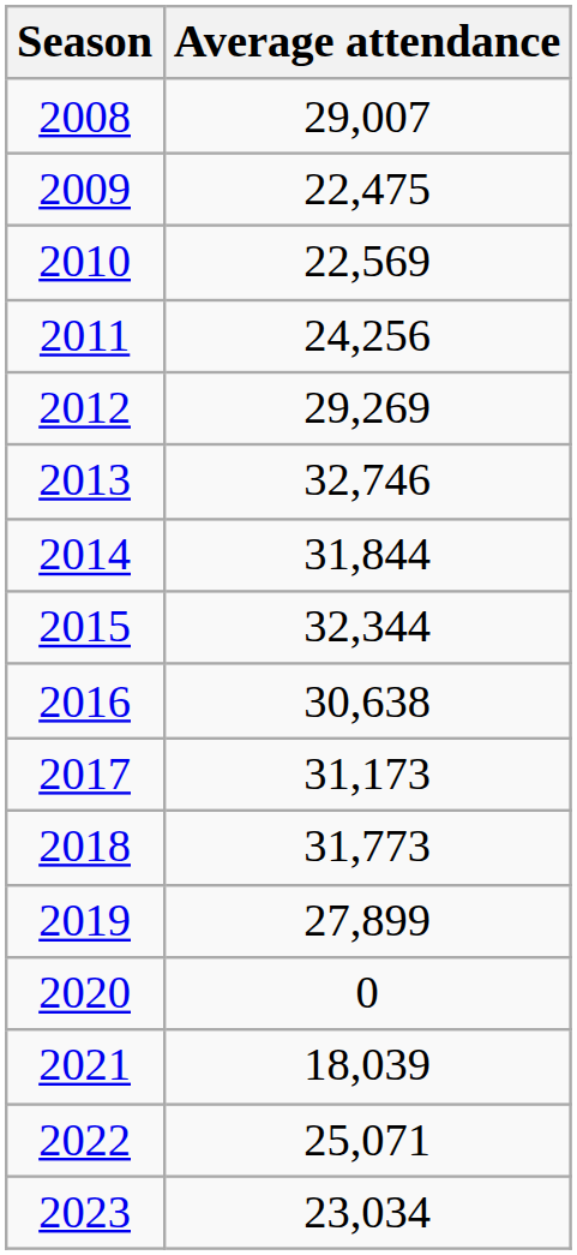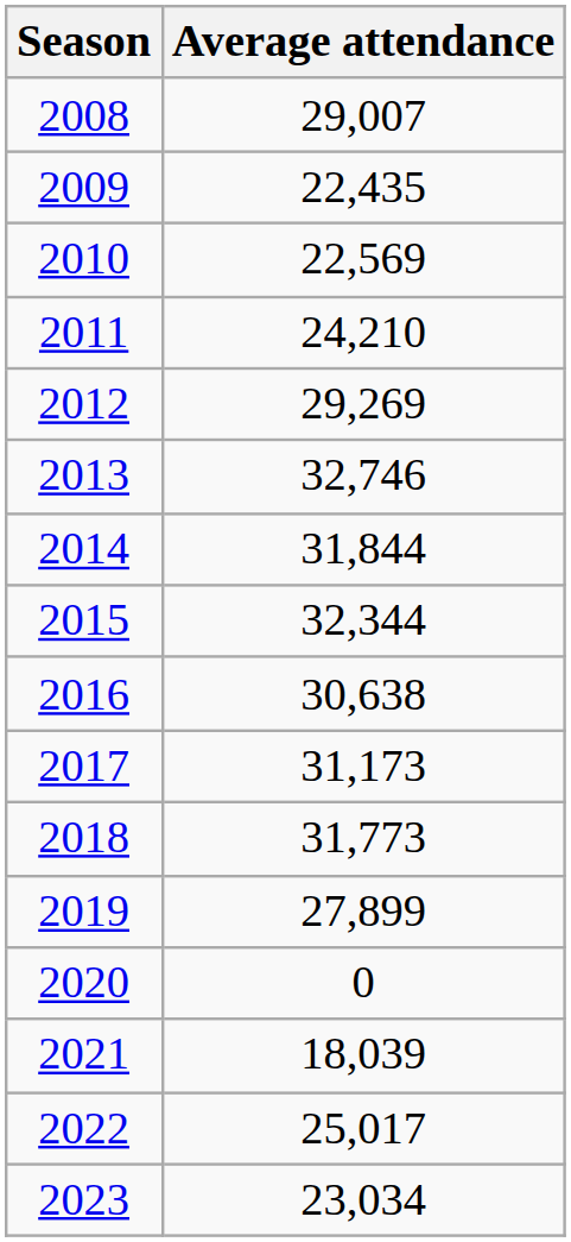2009 | Average attendance: 22,475 -> 22,435
2011 | Average attendance: 24,256 -> 24,210
2022 | Average attendance: 25,071 -> 25,017
